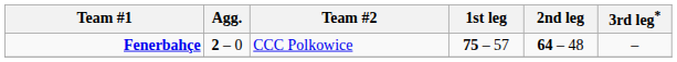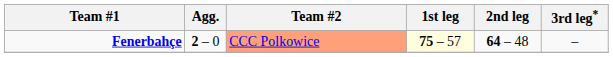Fenerbahçe | Team #2: no background -> lightsalmon background
Fenerbahçe | 1st leg: no background -> lightyellow background
